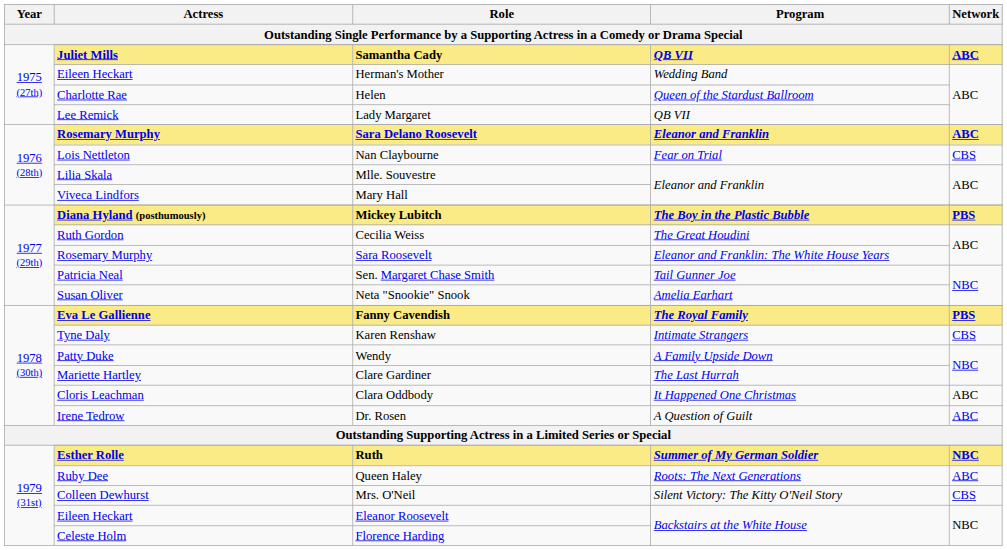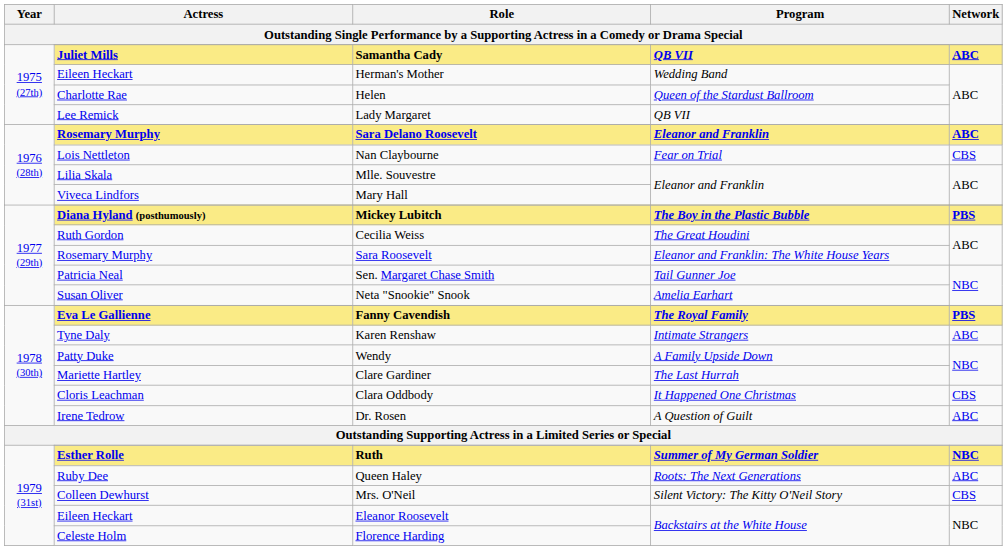Karen Renshaw | Network: CBS -> ABC
Clara Oddbody | Network: ABC -> CBS
